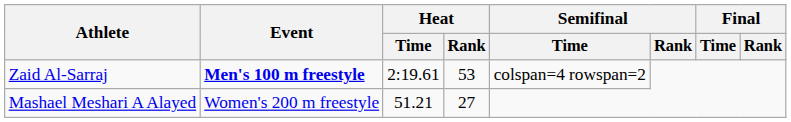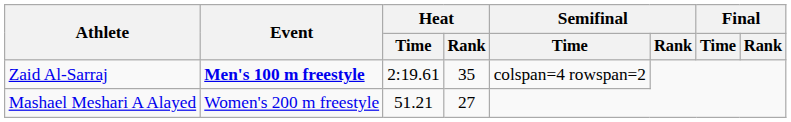Zaid Al-Sarraj | Heat / Rank: 53 -> 35
